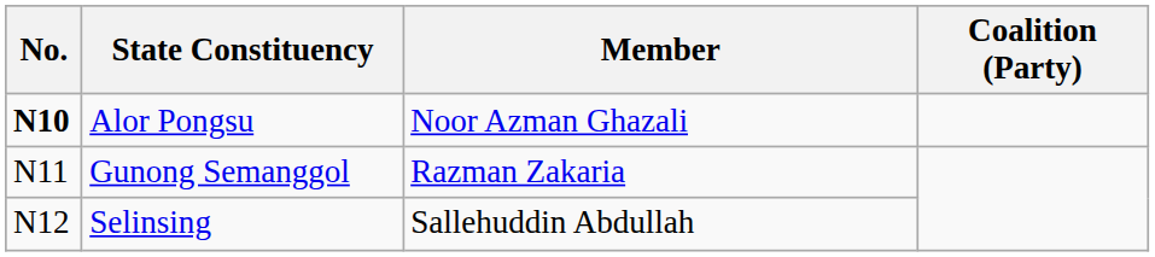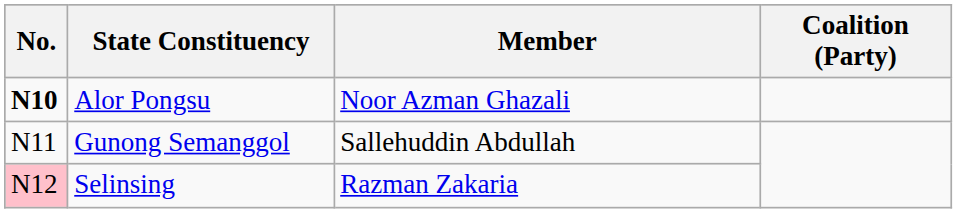Gunong Semanggol | Member: Razman Zakaria -> Sallehuddin Abdullah
Selinsing | No.: no background -> pink background
Selinsing | Member: Sallehuddin Abdullah -> Razman Zakaria
